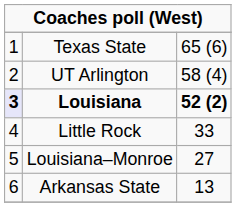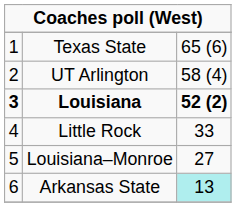Louisiana | column 1: lavender background -> no background
Arkansas State | column 3: no background -> paleturquoise background
